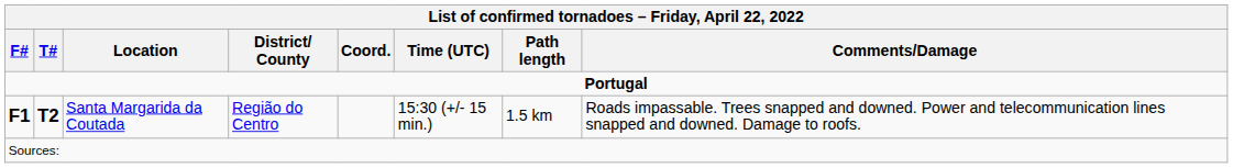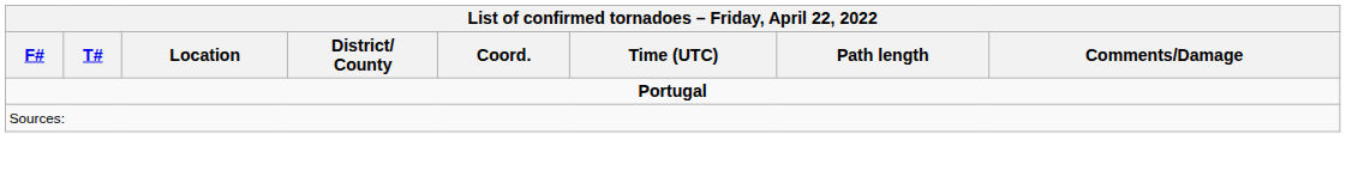- row: F1 | T2 | Santa Margarida da Coutada | Região do Centro | 15:30 (+/- 15 min.) | 1.5 km | Roads impassable. Trees snapped and downed. Power and telecommunication lines snapped and downed. Damage to roofs.
